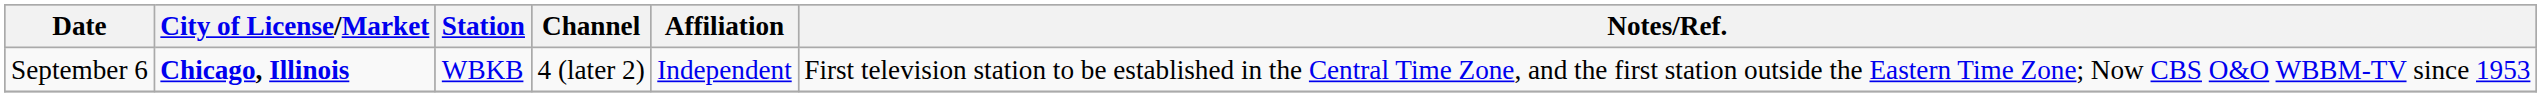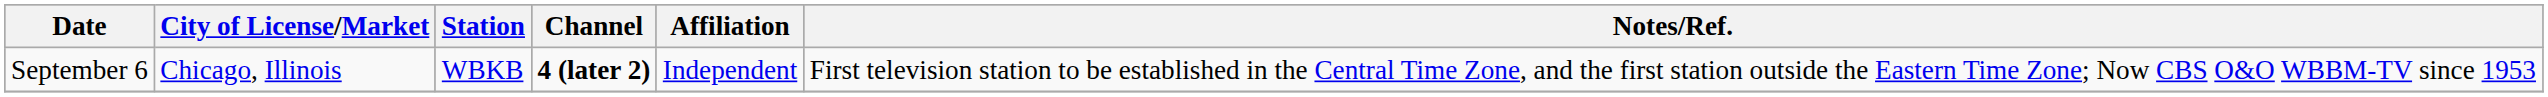September 6 | City of License/Market: bold -> normal
September 6 | Channel: normal -> bold
